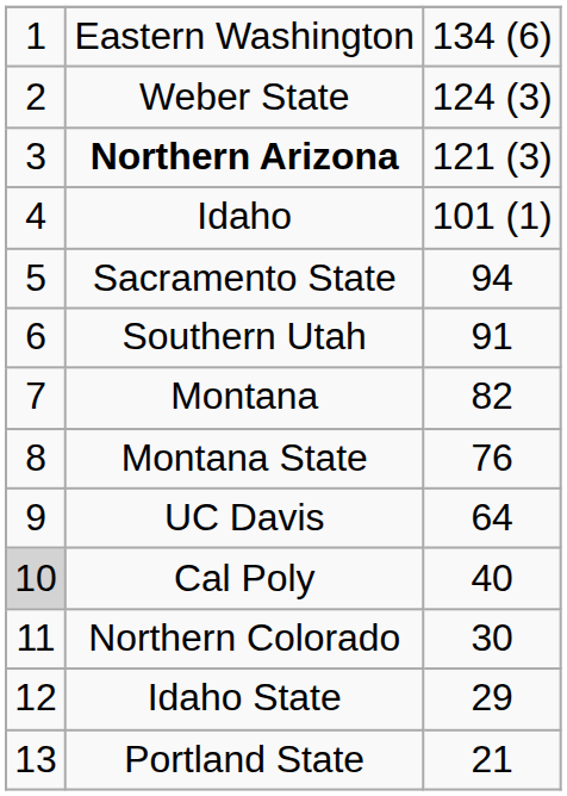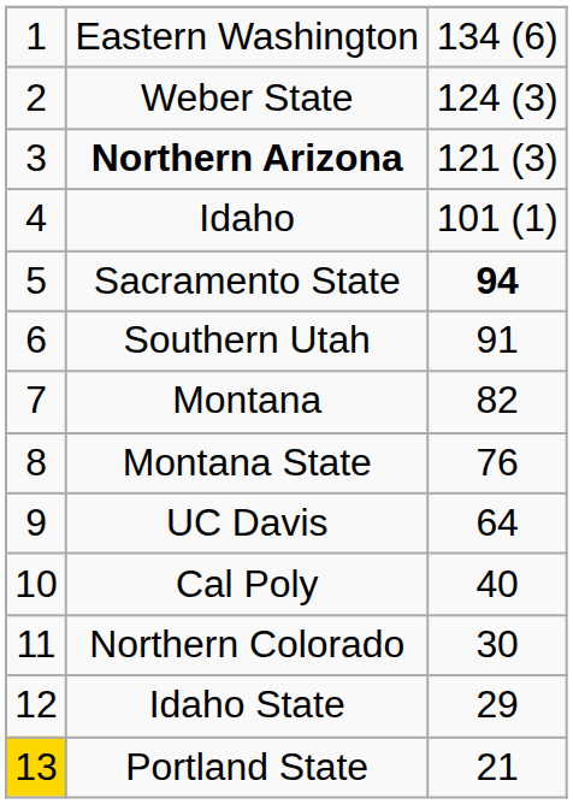Sacramento State | column 3: normal -> bold
Cal Poly | column 1: lightgrey background -> no background
Portland State | column 1: no background -> gold background
